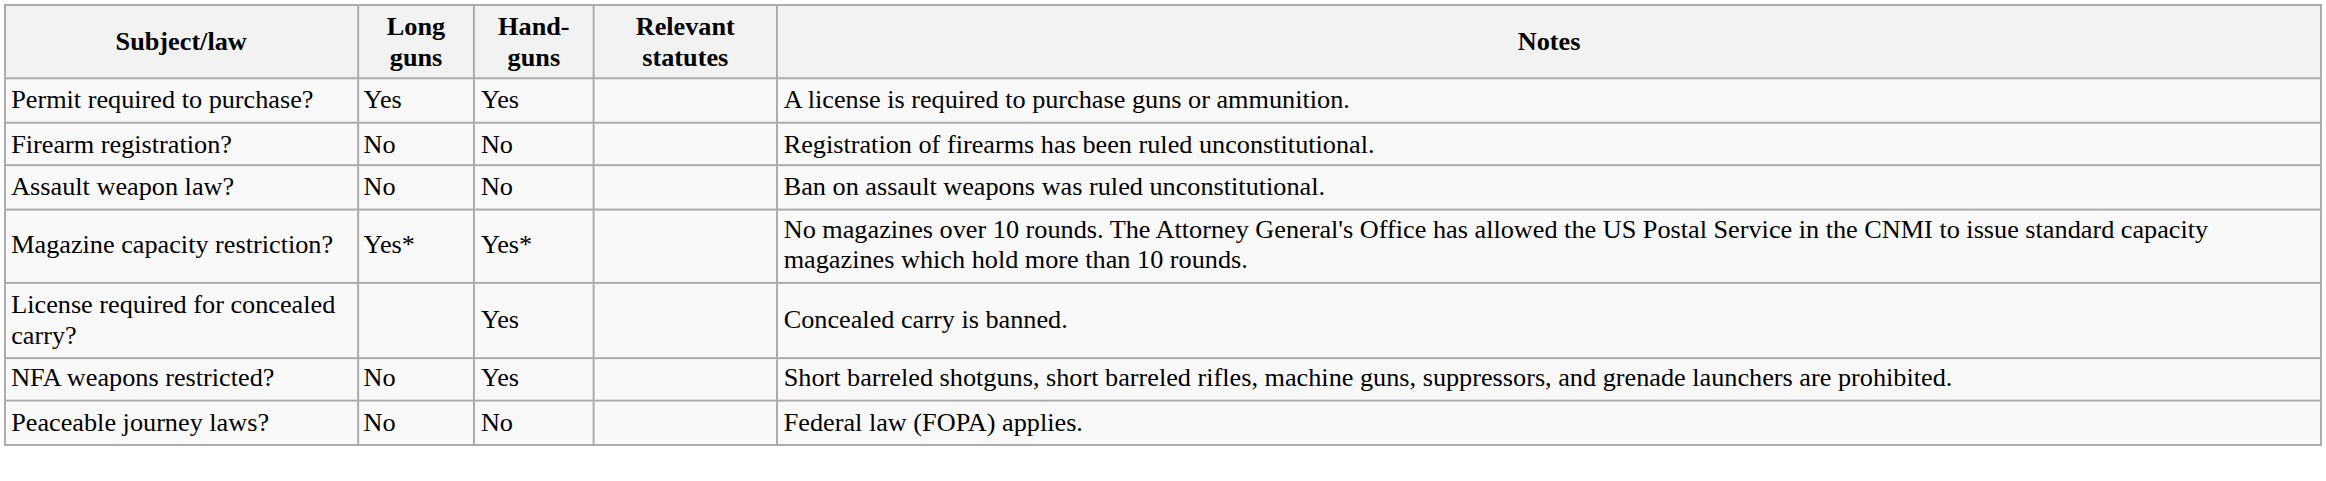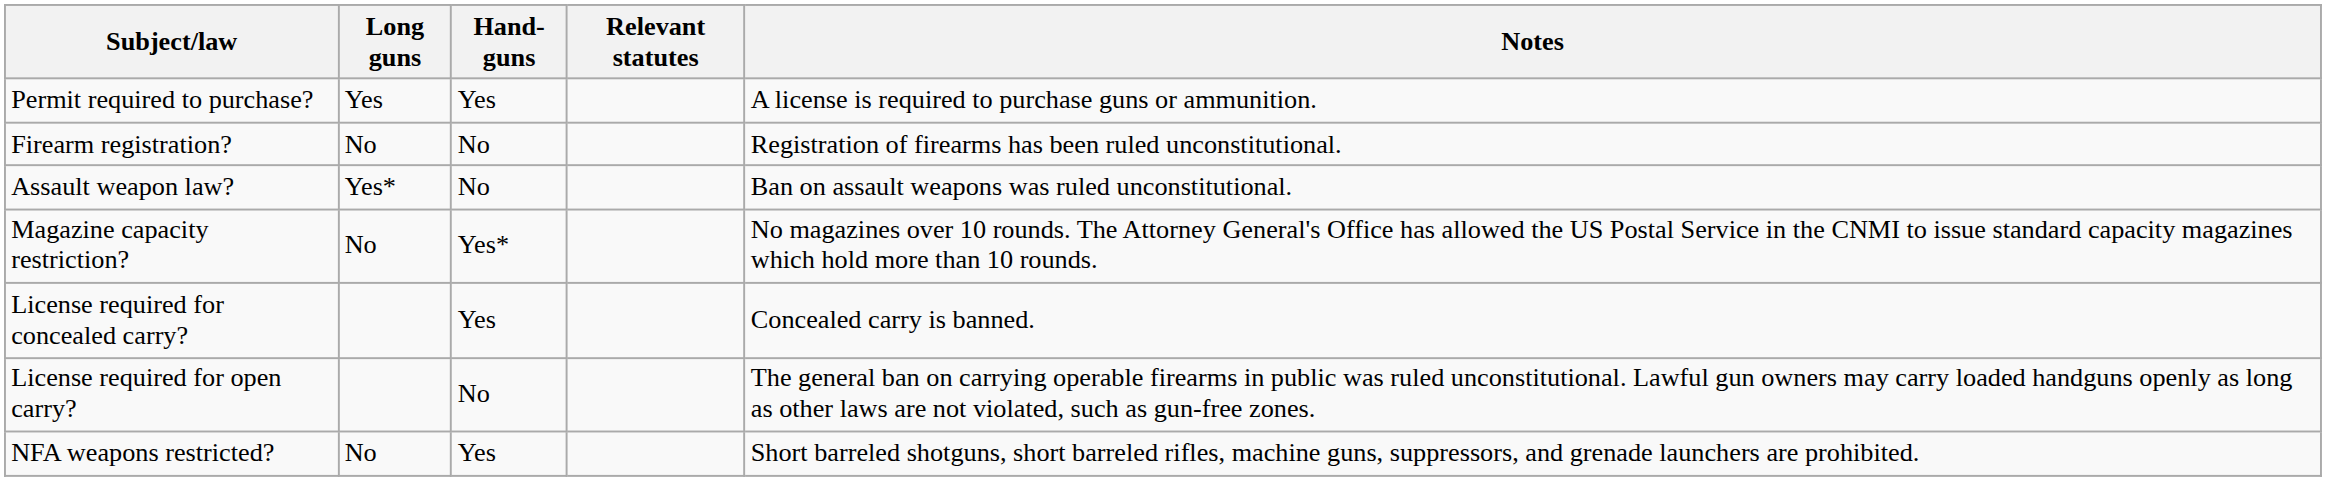Assault weapon law? | Long guns: No -> Yes*
Magazine capacity restriction? | Long guns: Yes* -> No
+ row: License required for open carry? | No | The general ban on carrying operable firearms in public was ruled unconstitutional. Lawful gun owners may carry loaded handguns openly as long as other laws are not violated, such as gun-free zones.
- row: Peaceable journey laws? | No | No | Federal law (FOPA) applies.
